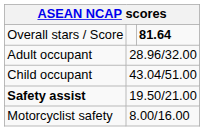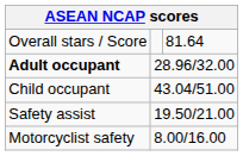Overall stars / Score | column 3: bold -> normal
Adult occupant | column 1: normal -> bold
Safety assist | column 1: bold -> normal
